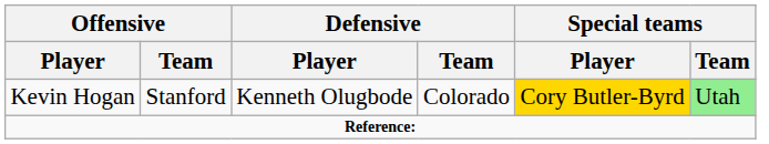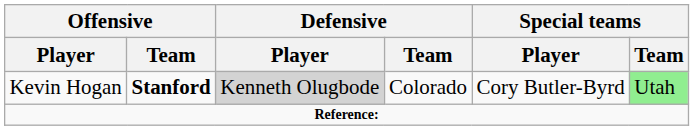Kevin Hogan | Offensive / Team: normal -> bold
Kevin Hogan | Defensive / Player: no background -> lightgrey background
Kevin Hogan | Special teams / Player: gold background -> no background
